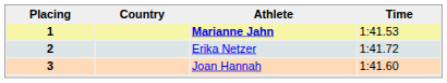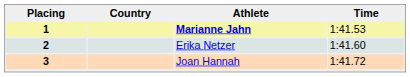2 | Time: 1:41.72 -> 1:41.60
3 | Time: 1:41.60 -> 1:41.72
